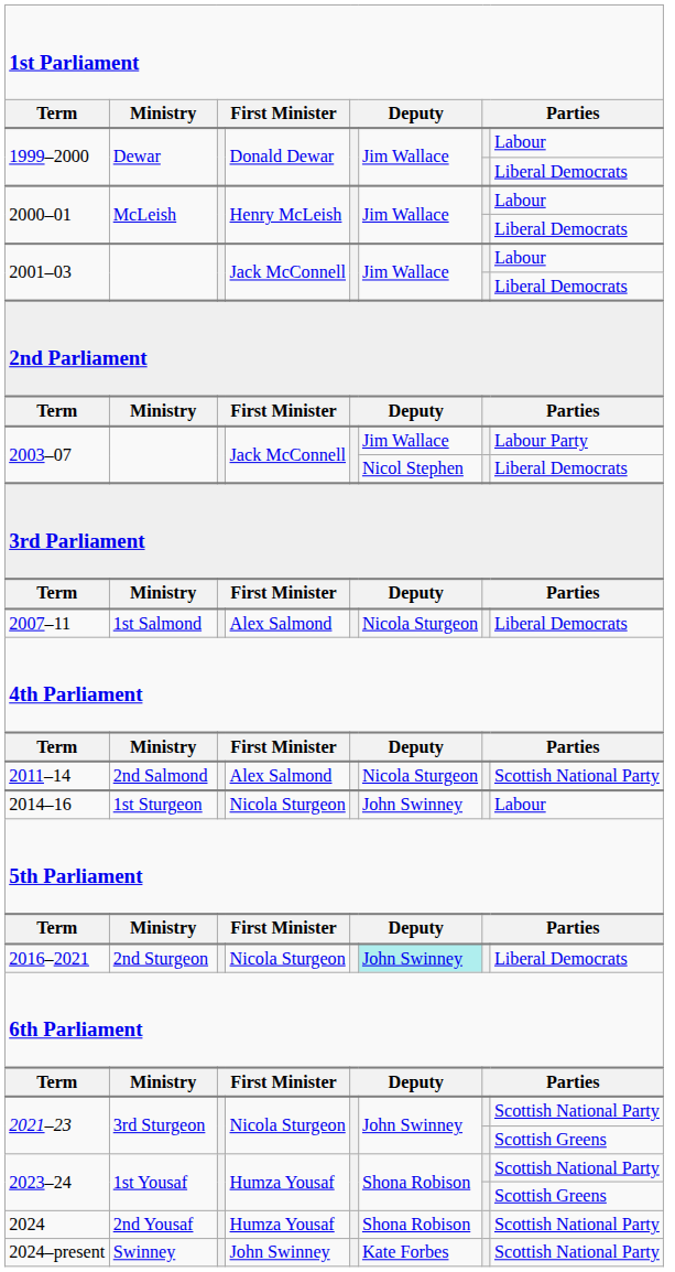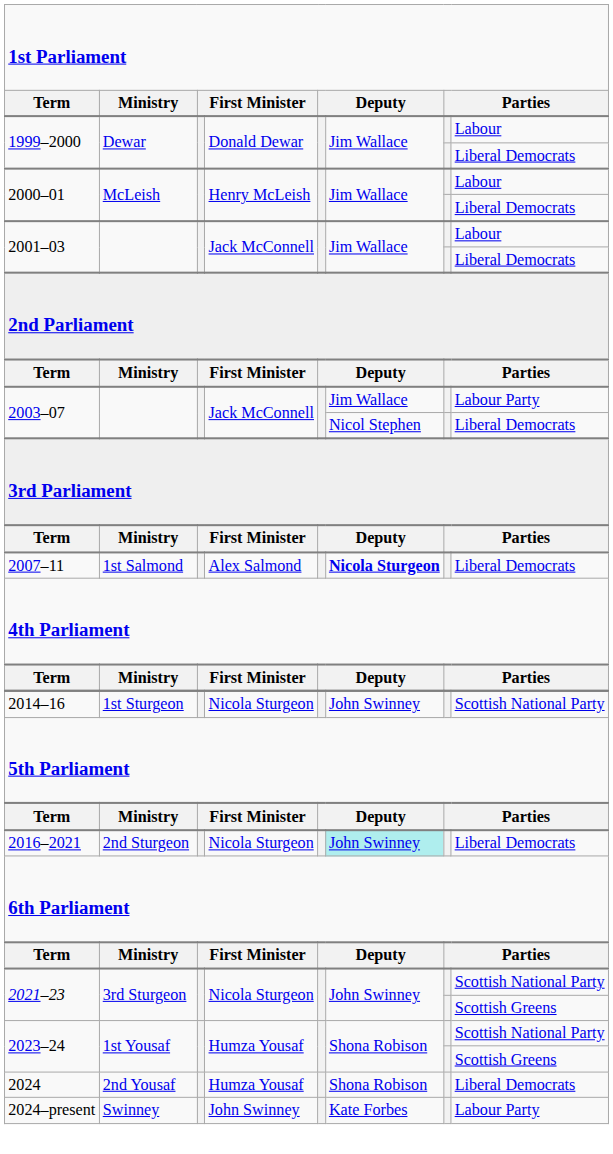2007–11 | column 6: normal -> bold
- row: 2011–14 | 2nd Salmond | Alex Salmond | Nicola Sturgeon | Scottish National Party
2014–16 | column 8: Labour -> Scottish National Party
2024 | column 8: Scottish National Party -> Liberal Democrats
2024–present | column 8: Scottish National Party -> Labour Party
